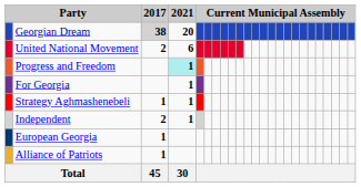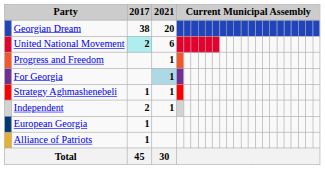Georgian Dream | 2017: lightgrey background -> no background
United National Movement | 2017: no background -> paleturquoise background
Progress and Freedom | 2021: paleturquoise background -> no background
For Georgia | 2021: no background -> lightblue background
